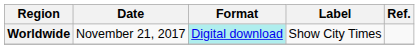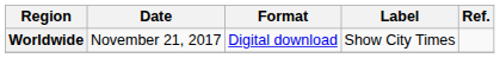Worldwide | Format: paleturquoise background -> no background
